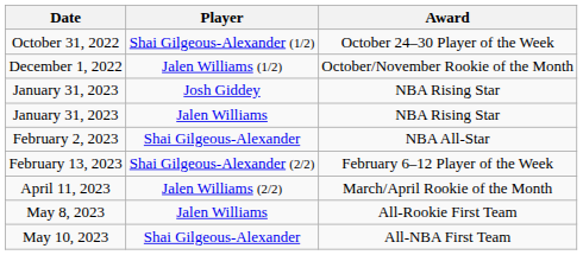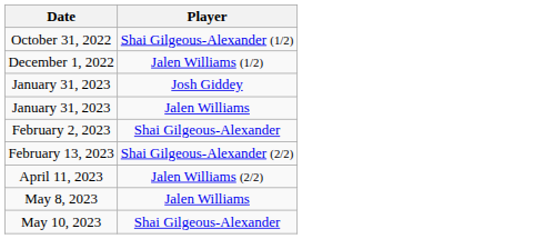- column: Award | October 24–30 Player of the Week | October/November Rookie of the Month | NBA Rising Star | NBA Rising Star | NBA All-Star | February 6–12 Player of the Week | March/April Rookie of the Month | All-Rookie First Team | All-NBA First Team
